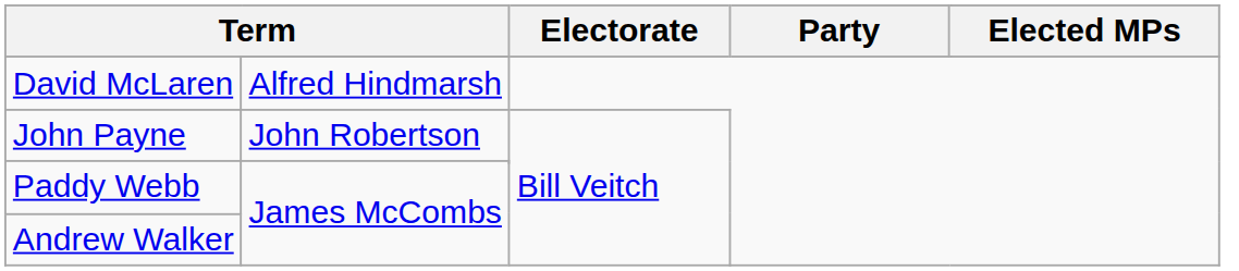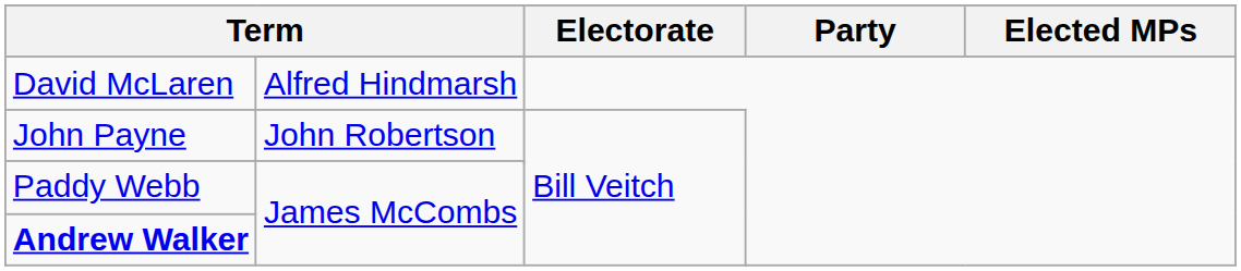Andrew Walker | column 1: normal -> bold
